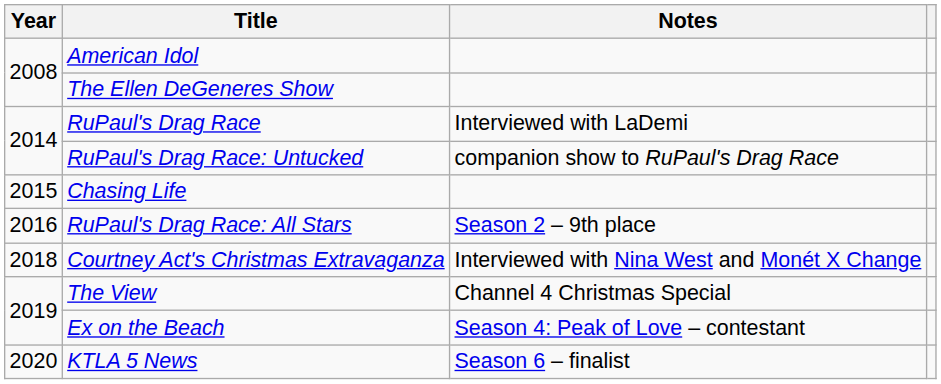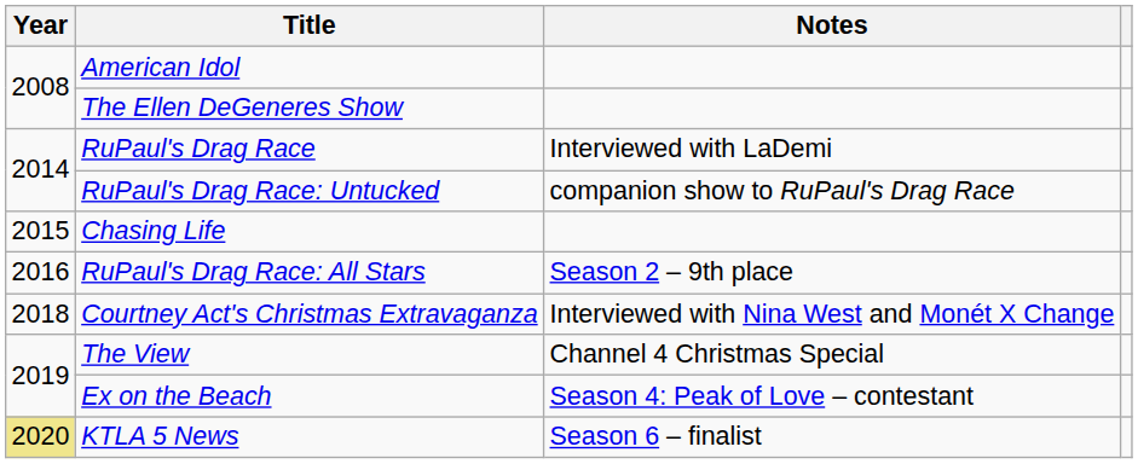KTLA 5 News | Year: no background -> khaki background
